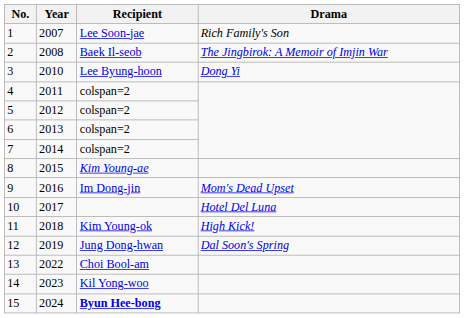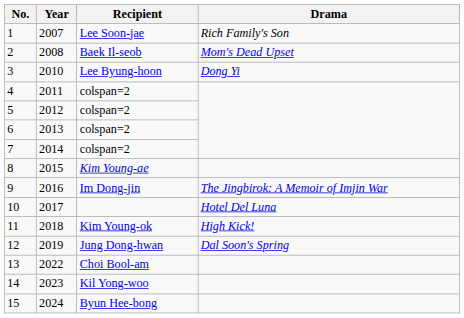2 | Drama: The Jingbirok: A Memoir of Imjin War -> Mom's Dead Upset
9 | Drama: Mom's Dead Upset -> The Jingbirok: A Memoir of Imjin War
15 | Recipient: bold -> normal
